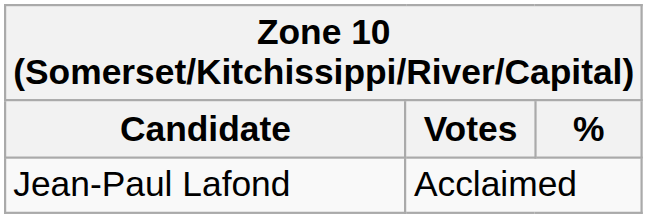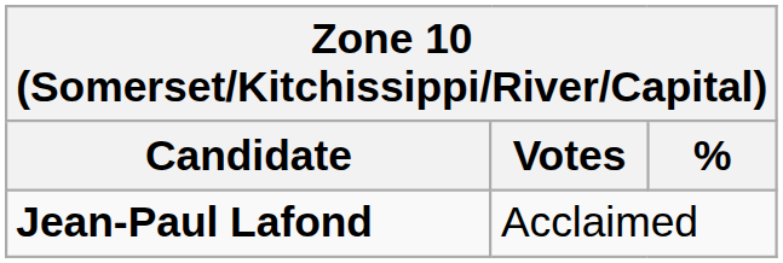Jean-Paul Lafond | Candidate: normal -> bold
